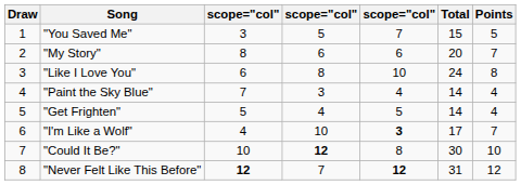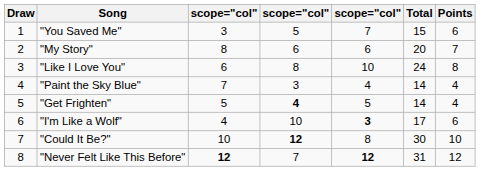"You Saved Me" | Points: 5 -> 6
"Get Frighten" | column 4: normal -> bold
"I'm Like a Wolf" | Points: 7 -> 6
